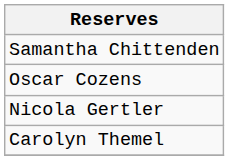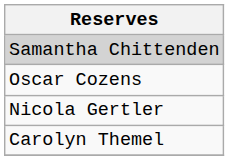row 2 | column 1: no background -> lightgrey background
